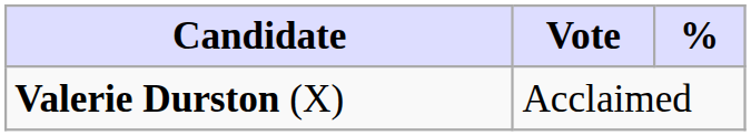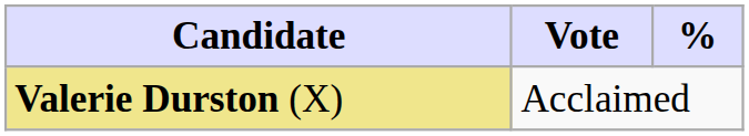Valerie Durston (X) | Candidate: no background -> khaki background
